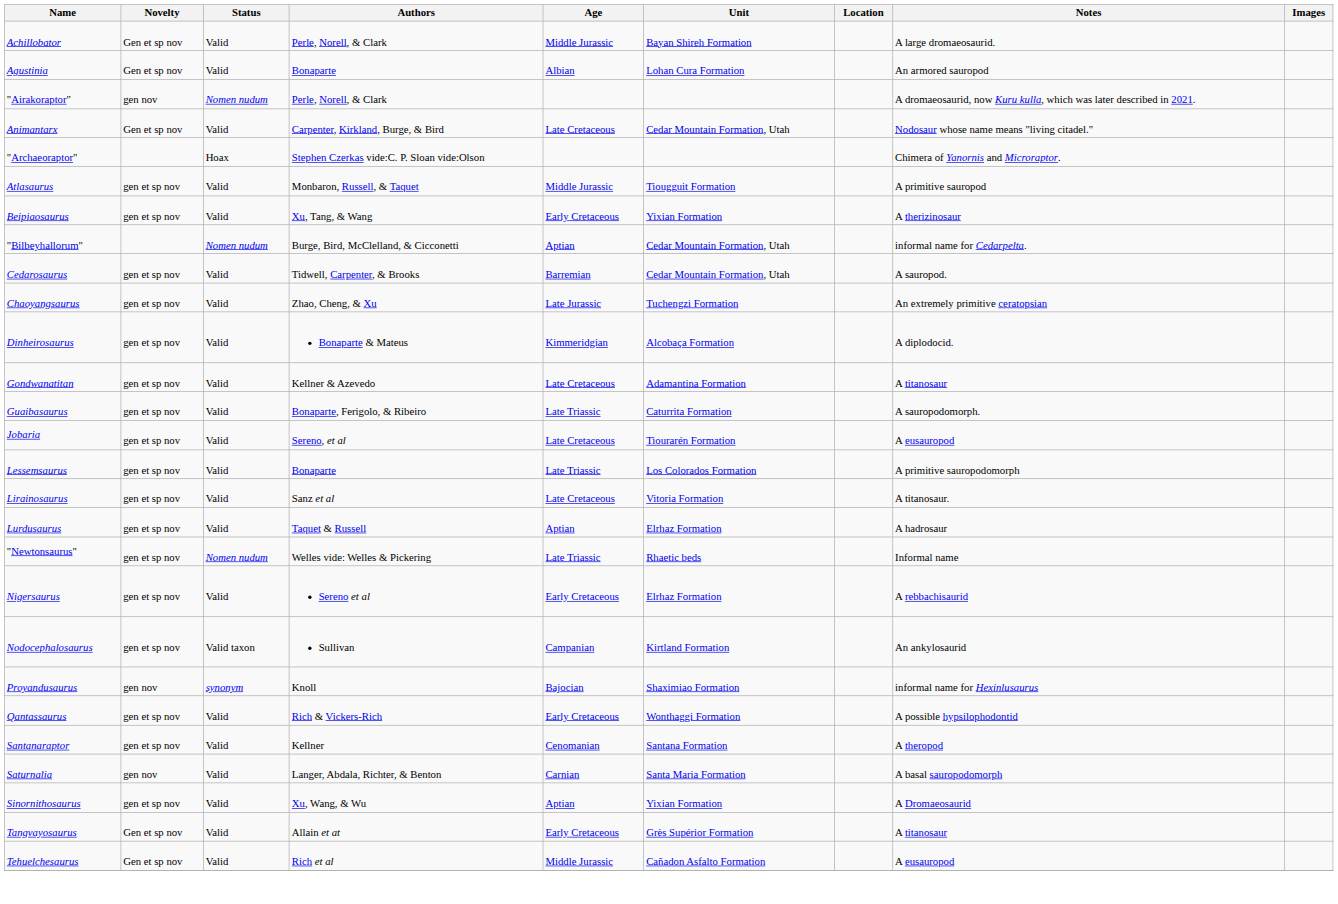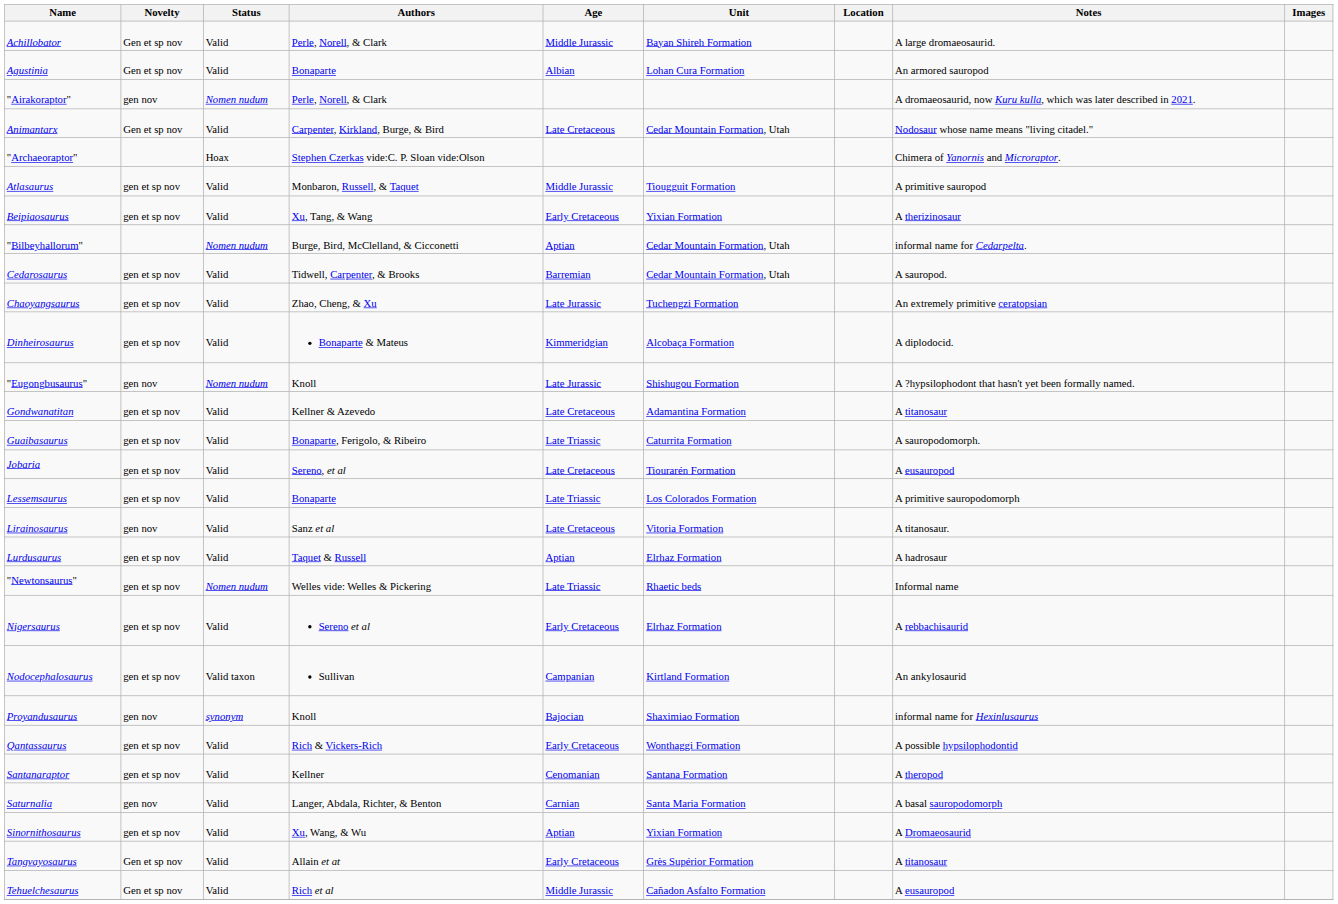+ row: "Eugongbusaurus" | gen nov | Nomen nudum | Knoll | Late Jurassic | Shishugou Formation | A ?hypsilophodont that hasn't yet been formally named.
Lirainosaurus | Novelty: gen et sp nov -> gen nov
